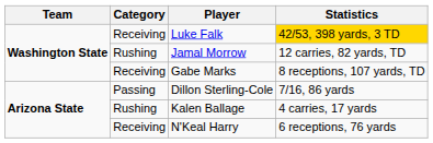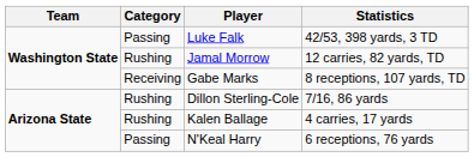Luke Falk | Category: Receiving -> Passing
Luke Falk | Statistics: gold background -> no background
Dillon Sterling-Cole | Category: Passing -> Rushing
N'Keal Harry | Category: Receiving -> Passing
